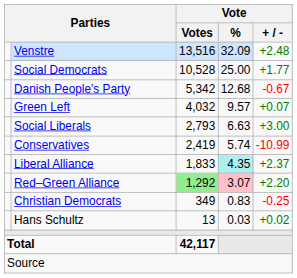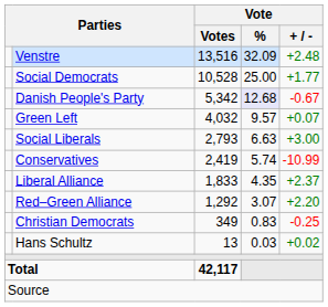Danish People's Party | Vote / %: no background -> lavender background
Liberal Alliance | Vote / %: paleturquoise background -> no background
Red–Green Alliance | Vote / Votes: lightgreen background -> no background
Red–Green Alliance | Vote / %: pink background -> no background
